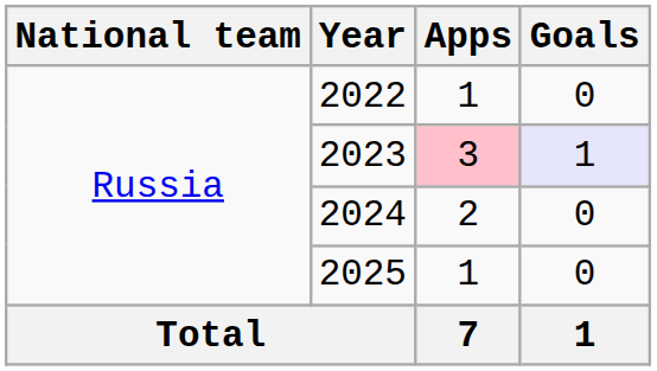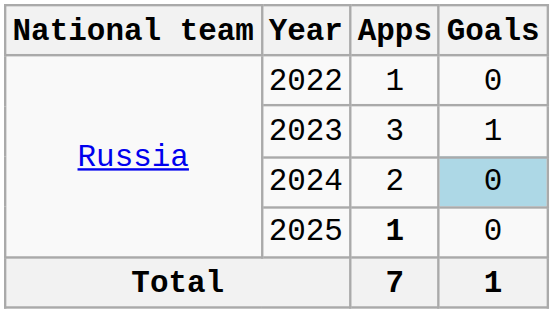2023 | Apps: pink background -> no background
2023 | Goals: lavender background -> no background
2024 | Goals: no background -> lightblue background
2025 | Apps: normal -> bold
